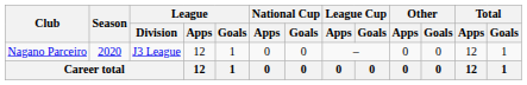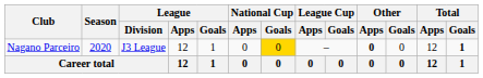Nagano Parceiro | National Cup / Goals: no background -> gold background
Nagano Parceiro | Other / Apps: normal -> bold
Nagano Parceiro | Total / Goals: normal -> bold
